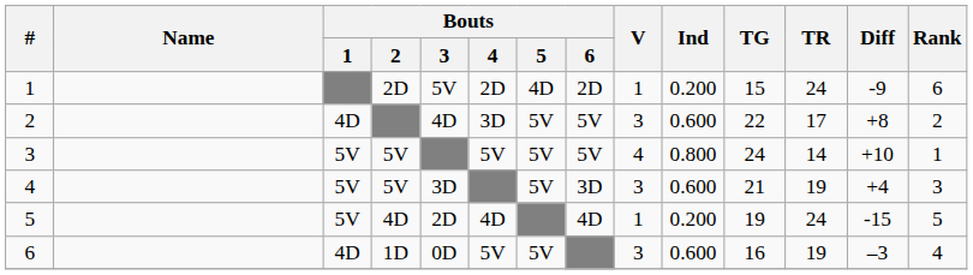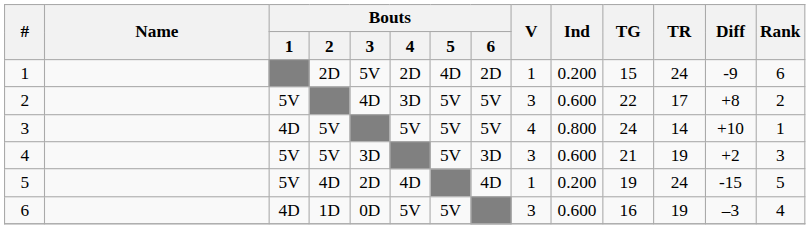row 4 | Bouts / 1: 4D -> 5V
row 5 | Bouts / 1: 5V -> 4D
row 6 | Diff: +4 -> +2
